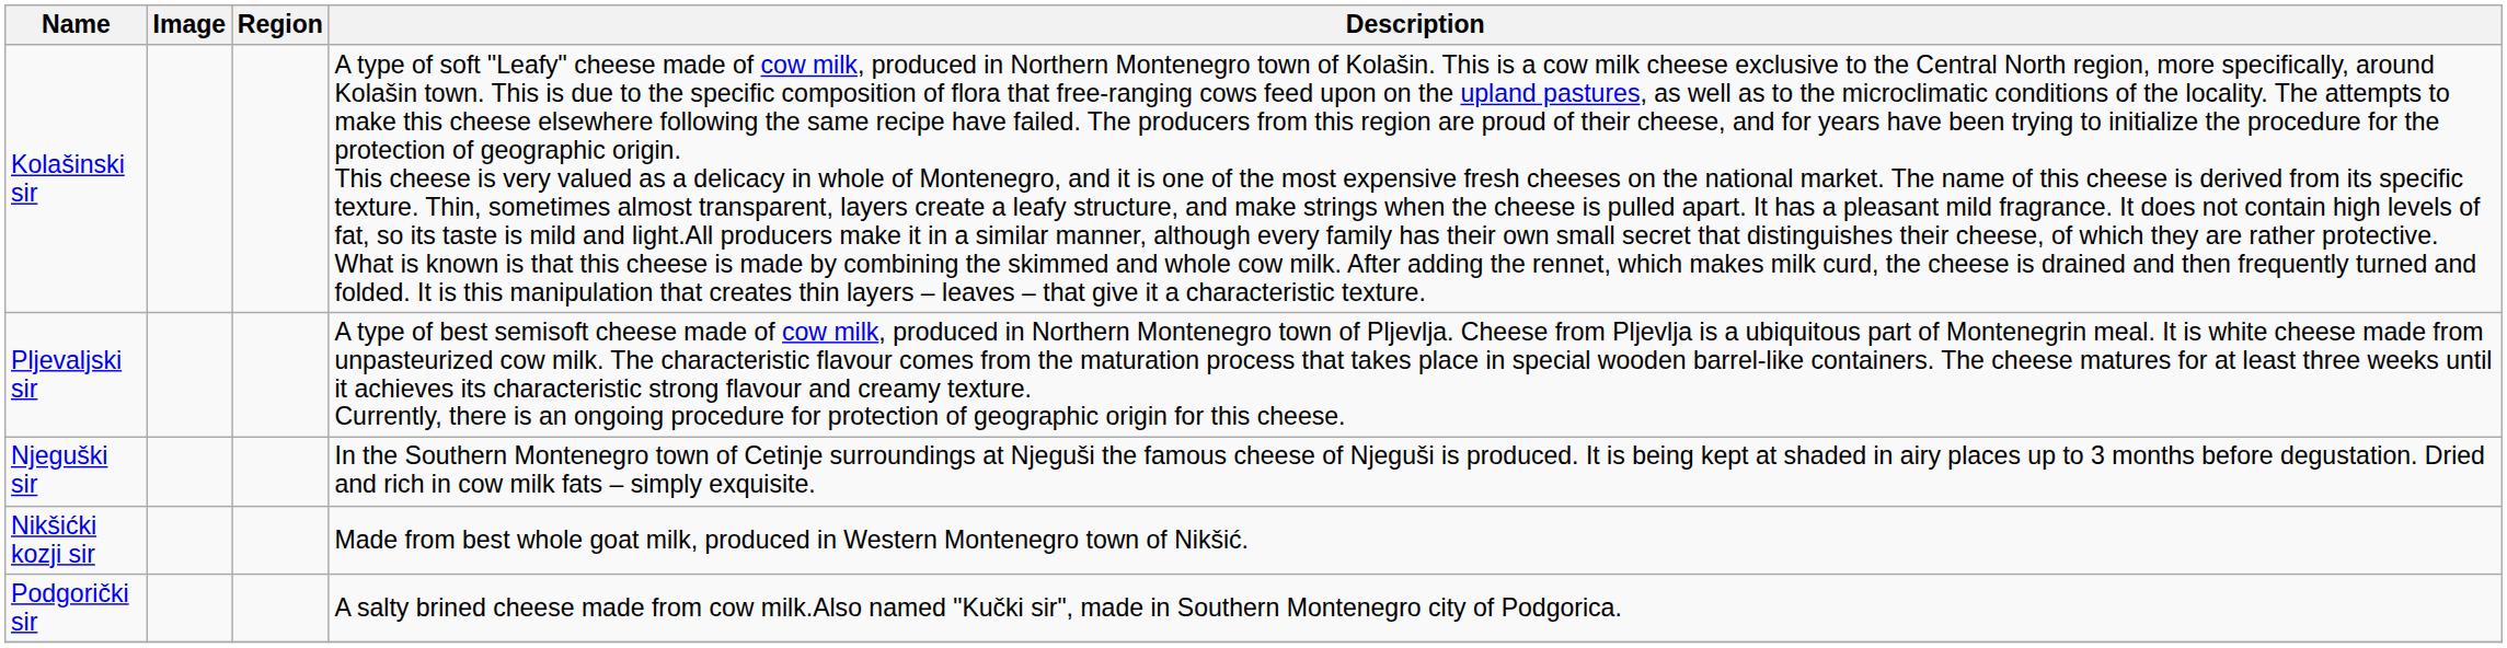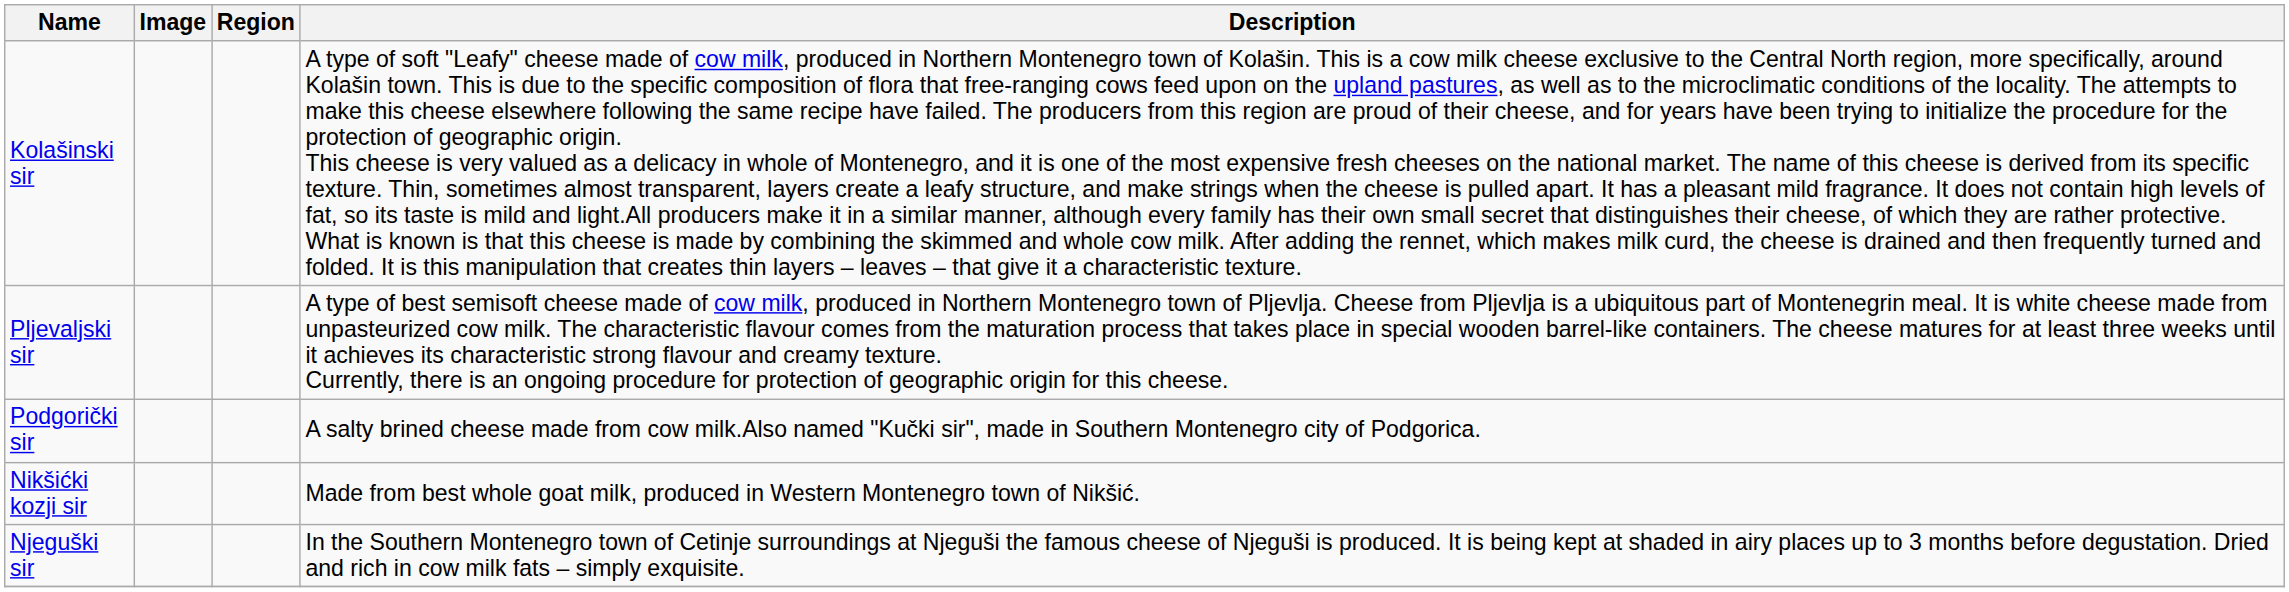rows swapped: Podgorički sir <-> Njeguški sir
